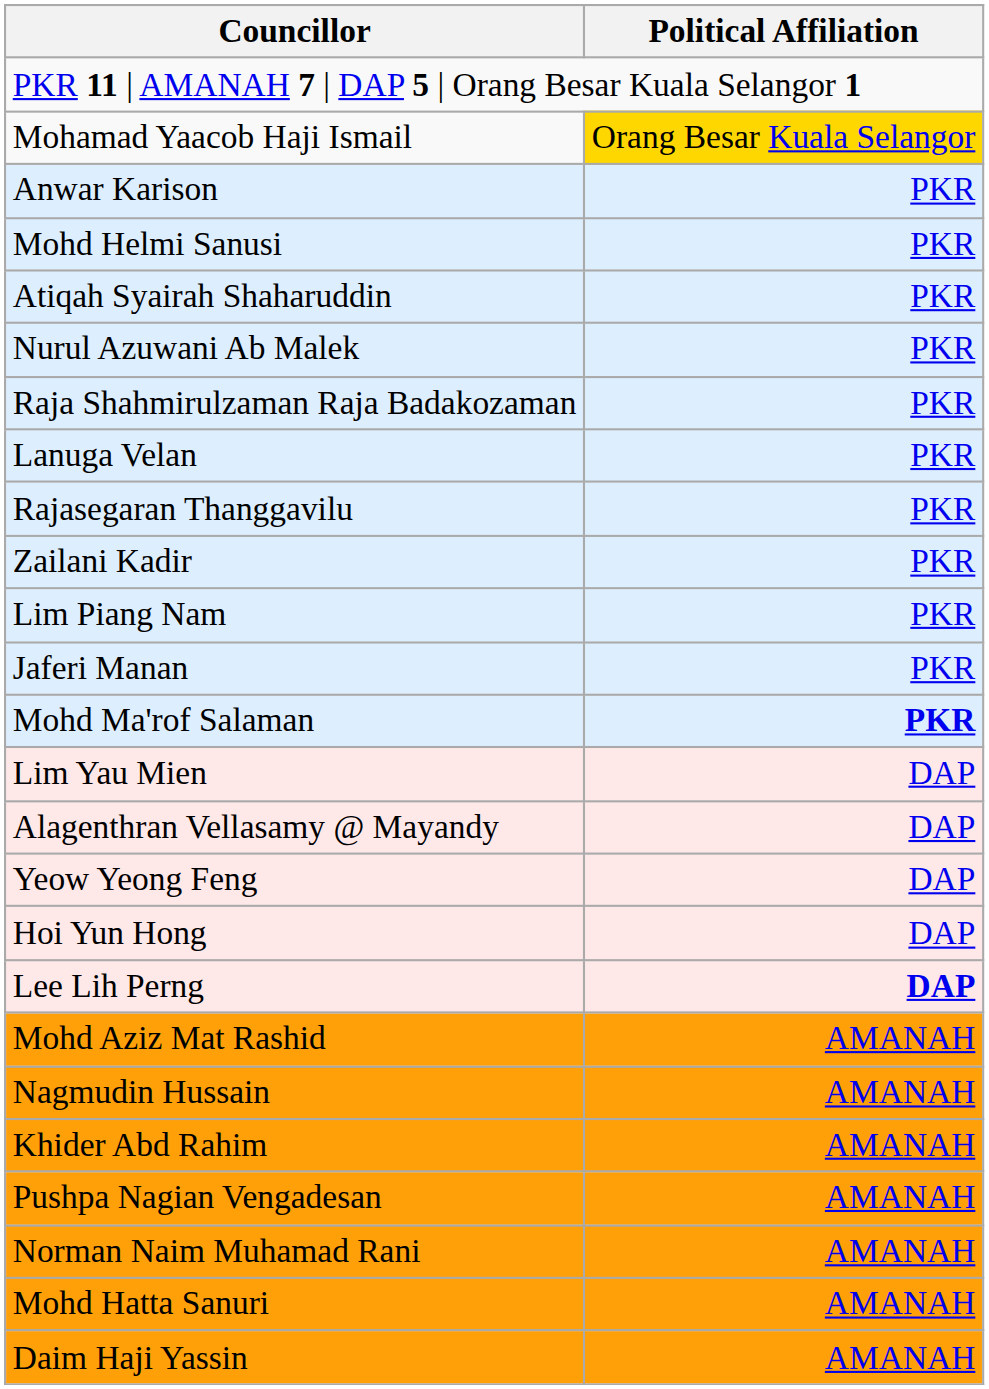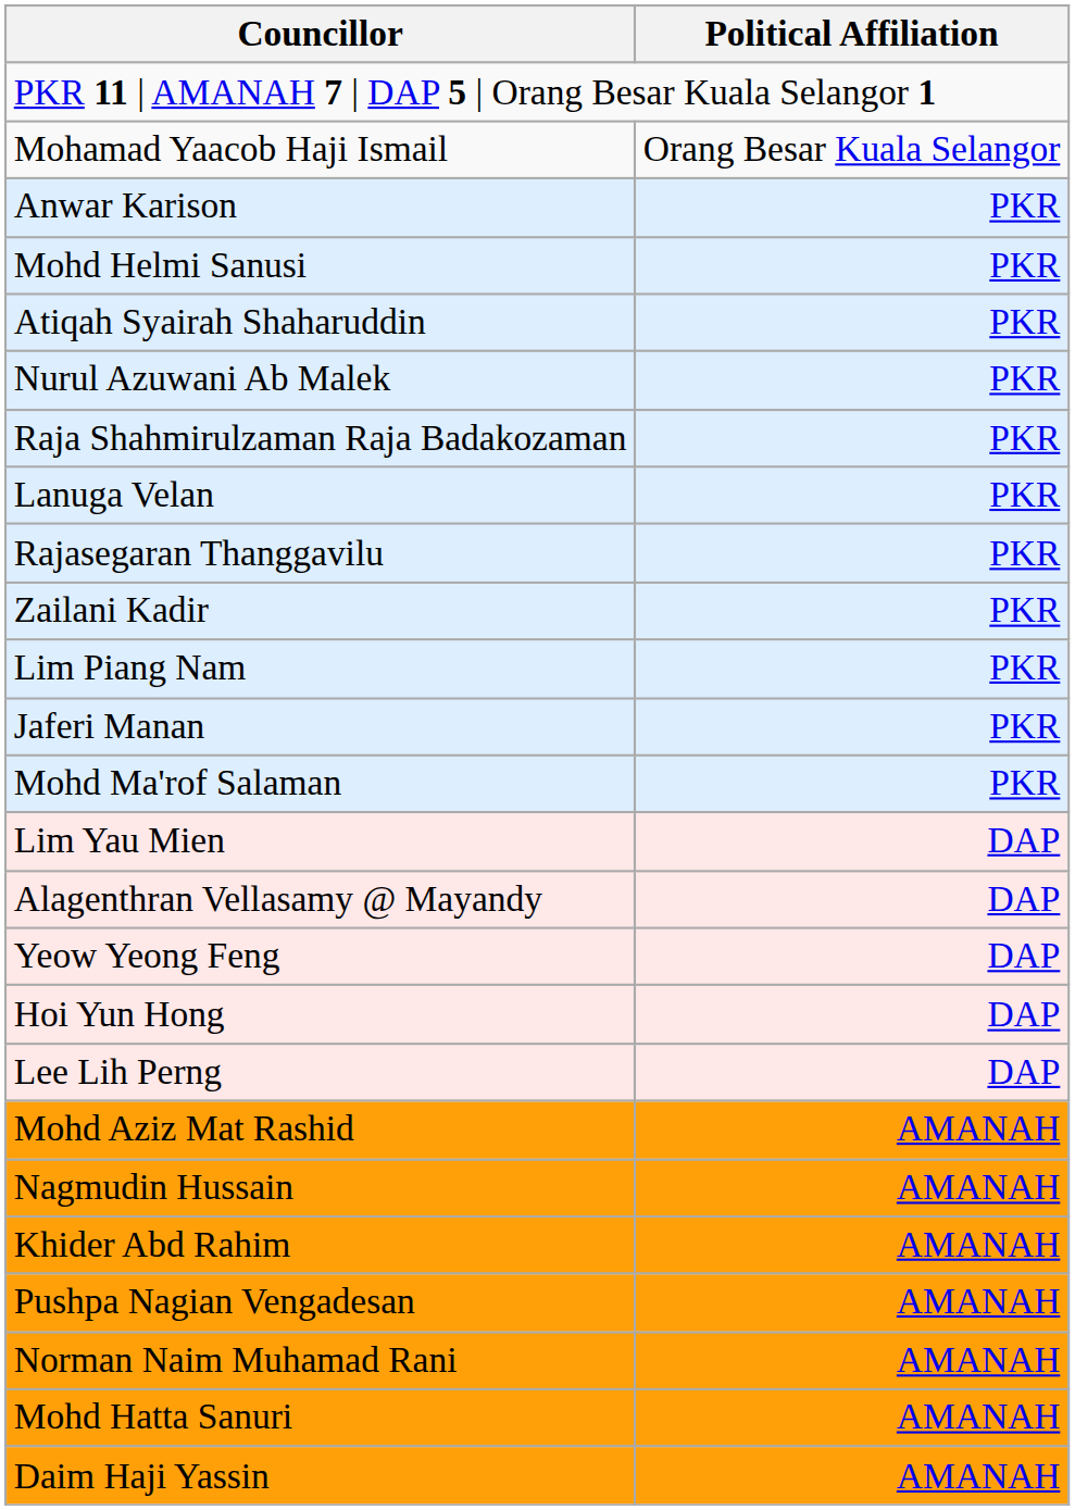Mohamad Yaacob Haji Ismail | Political Affiliation: gold background -> no background
Mohd Ma'rof Salaman | Political Affiliation: bold -> normal
Lee Lih Perng | Political Affiliation: bold -> normal
